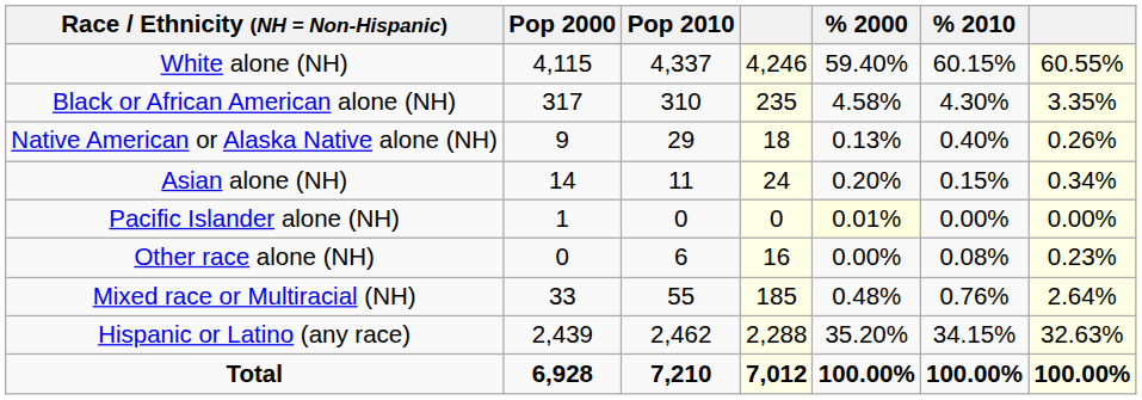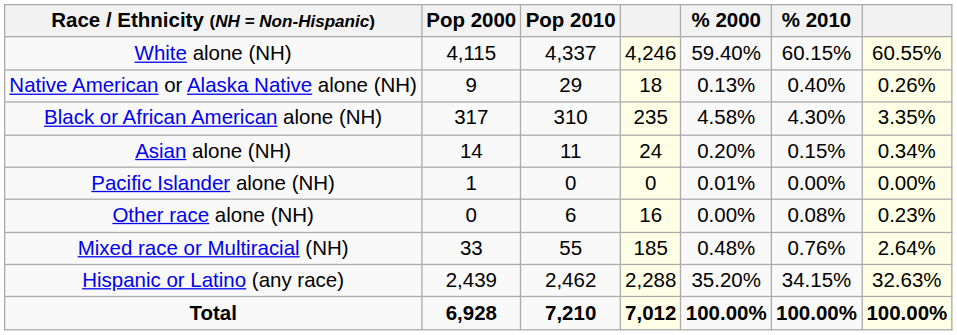rows swapped: Black or African American alone (NH) <-> Native American or Alaska Native alone (NH)
Pacific Islander alone (NH) | % 2000: lightyellow background -> no background
